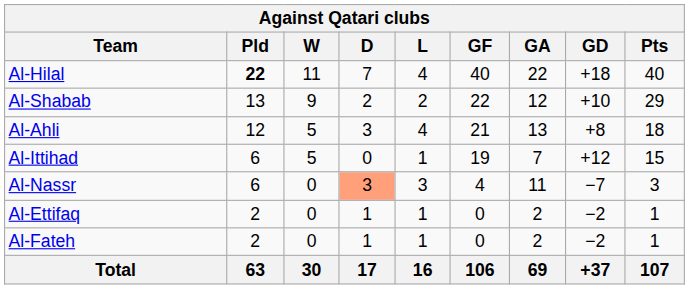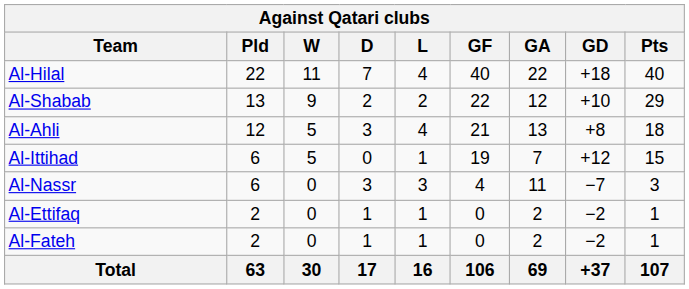Al-Hilal | Pld: bold -> normal
Al-Nassr | D: lightsalmon background -> no background
